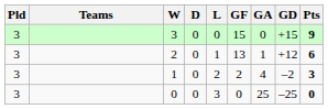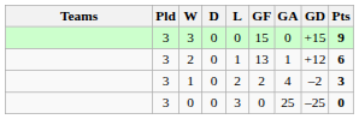columns swapped: Teams <-> Pld
